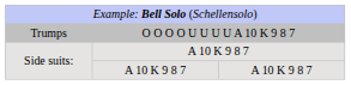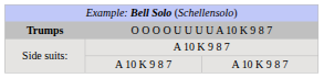Trumps | column 1: normal -> bold
